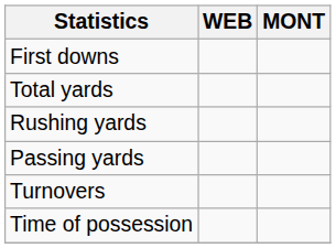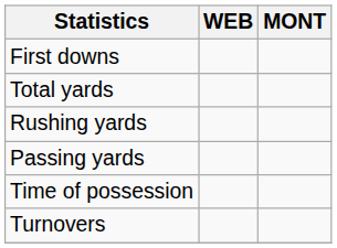rows swapped: Turnovers <-> Time of possession
